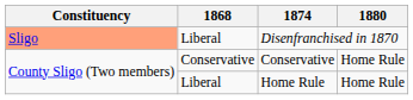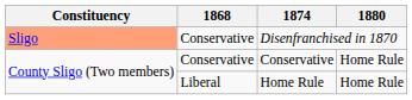Disenfranchised in 1870 | 1868: Liberal -> Conservative
